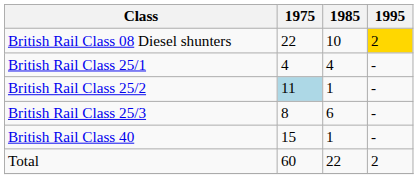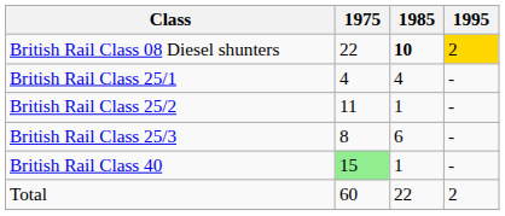British Rail Class 08 Diesel shunters | 1985: normal -> bold
British Rail Class 25/2 | 1975: lightblue background -> no background
British Rail Class 40 | 1975: no background -> lightgreen background
